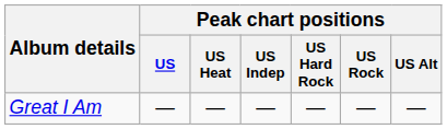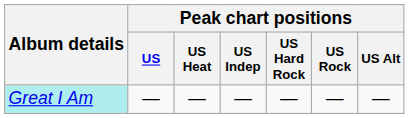Great I Am | Album details: no background -> paleturquoise background
